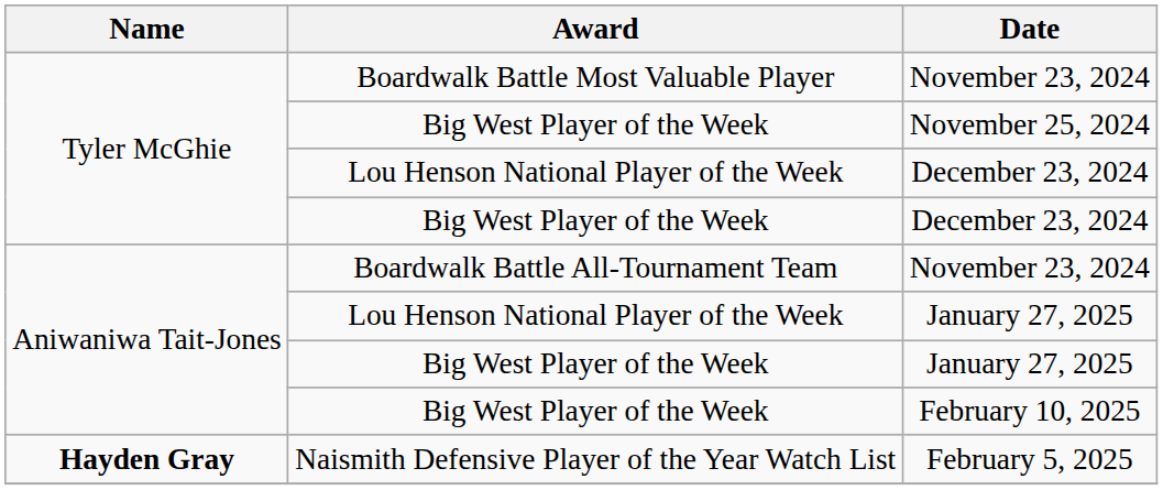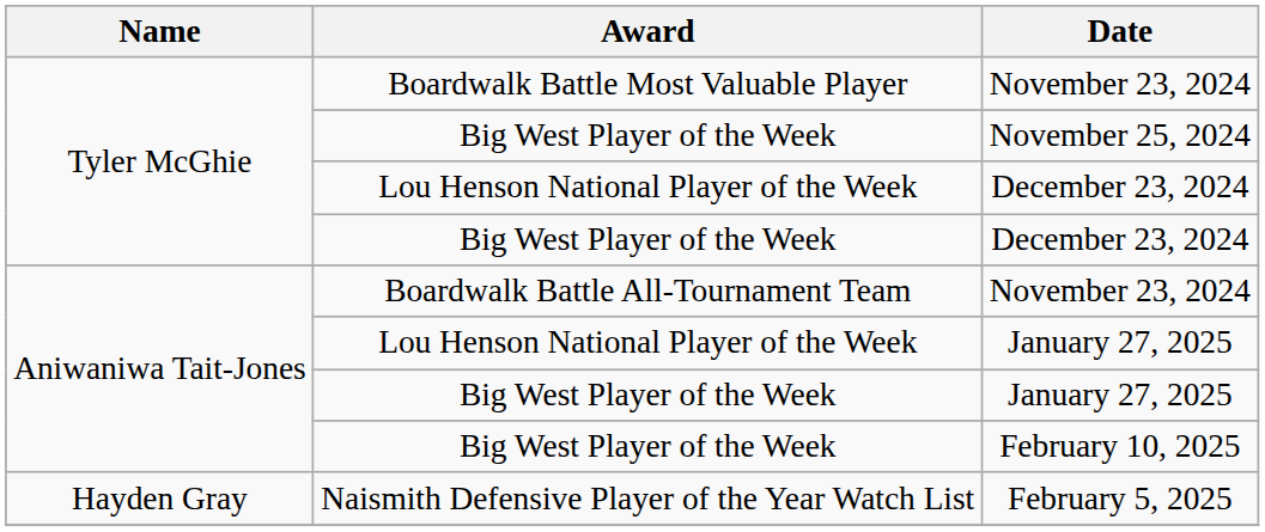February 5, 2025 | Name: bold -> normal
